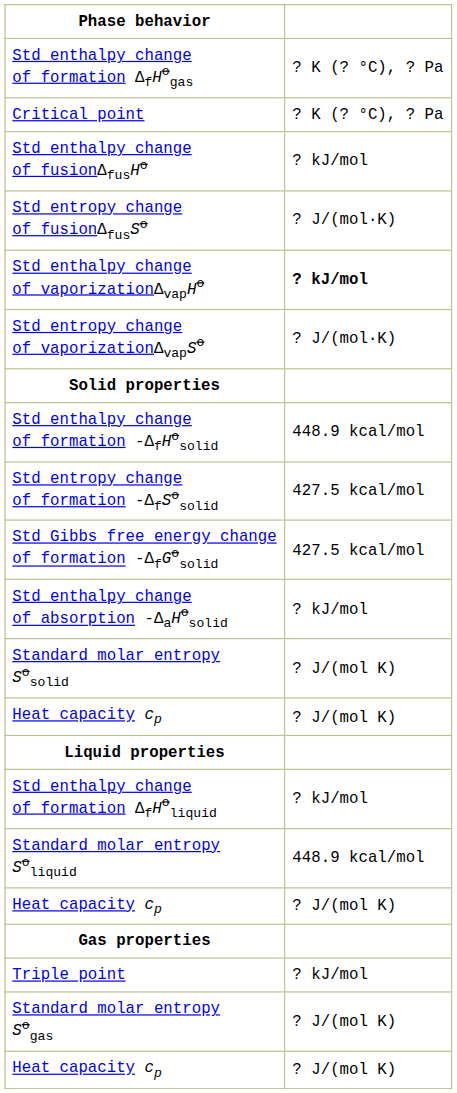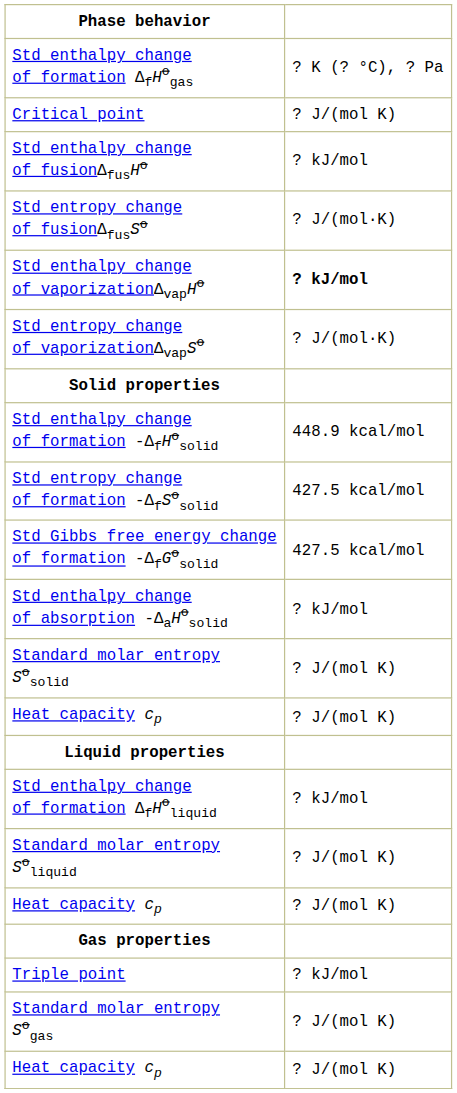row 3 | column 2: ? K (? °C), ? Pa -> ? J/(mol K)
row 17 | column 2: 448.9 kcal/mol -> ? J/(mol K)
